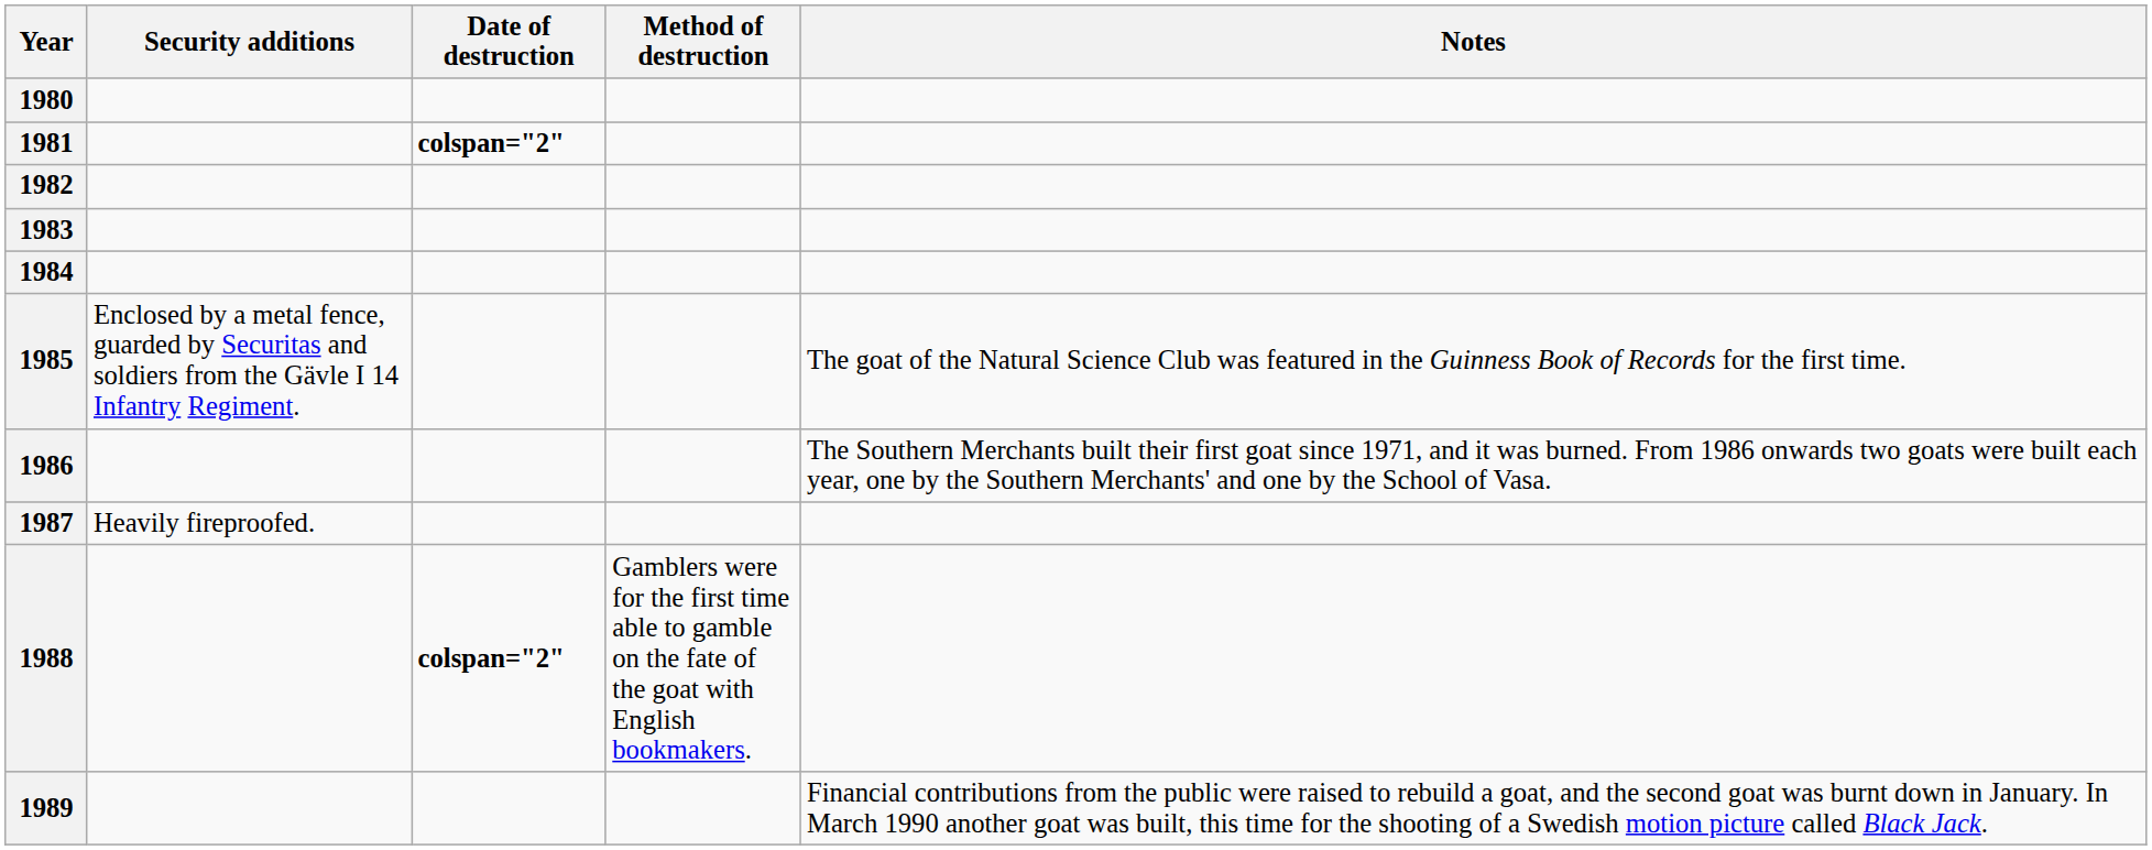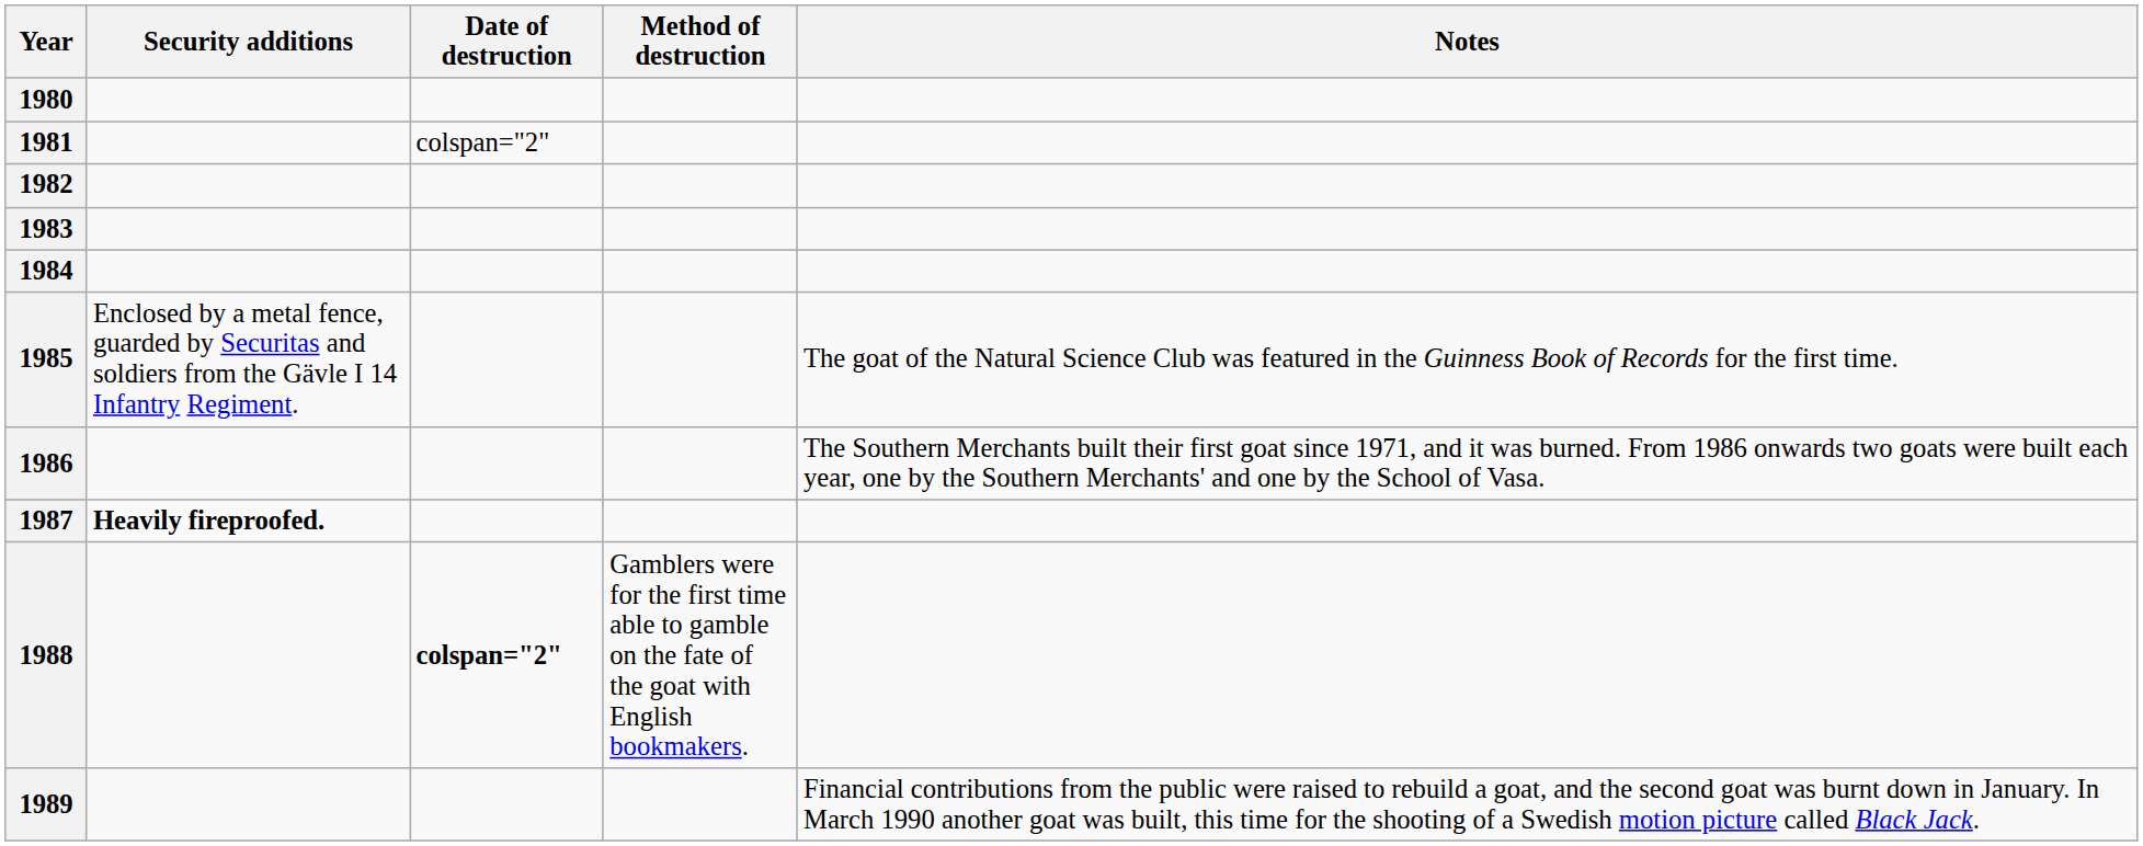1981 | Date of destruction: bold -> normal
1987 | Security additions: normal -> bold
